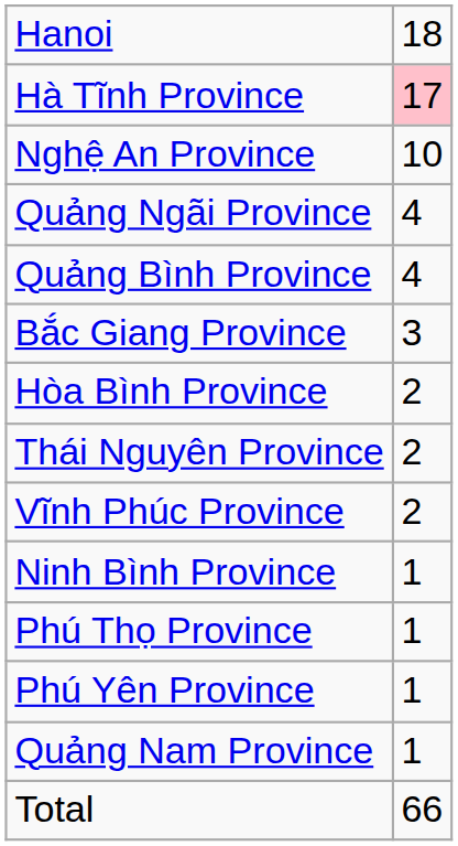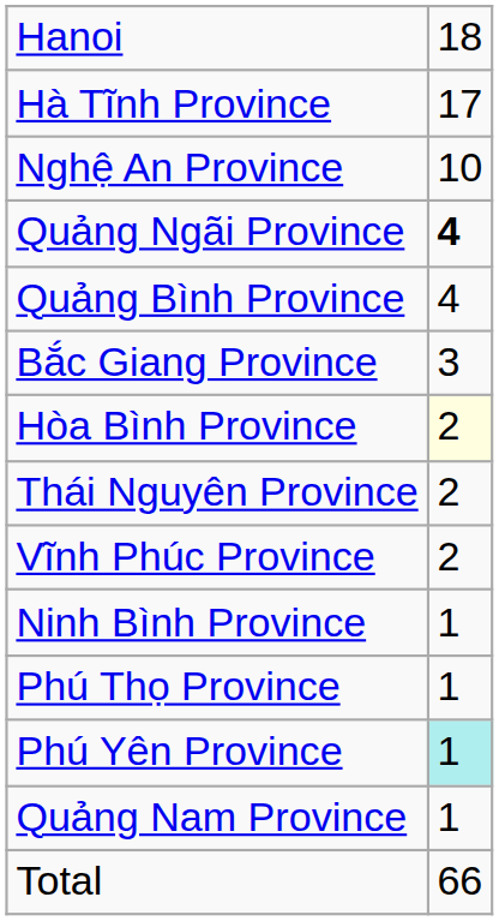Hà Tĩnh Province | column 2: pink background -> no background
Quảng Ngãi Province | column 2: normal -> bold
Hòa Bình Province | column 2: no background -> lightyellow background
Phú Yên Province | column 2: no background -> paleturquoise background
